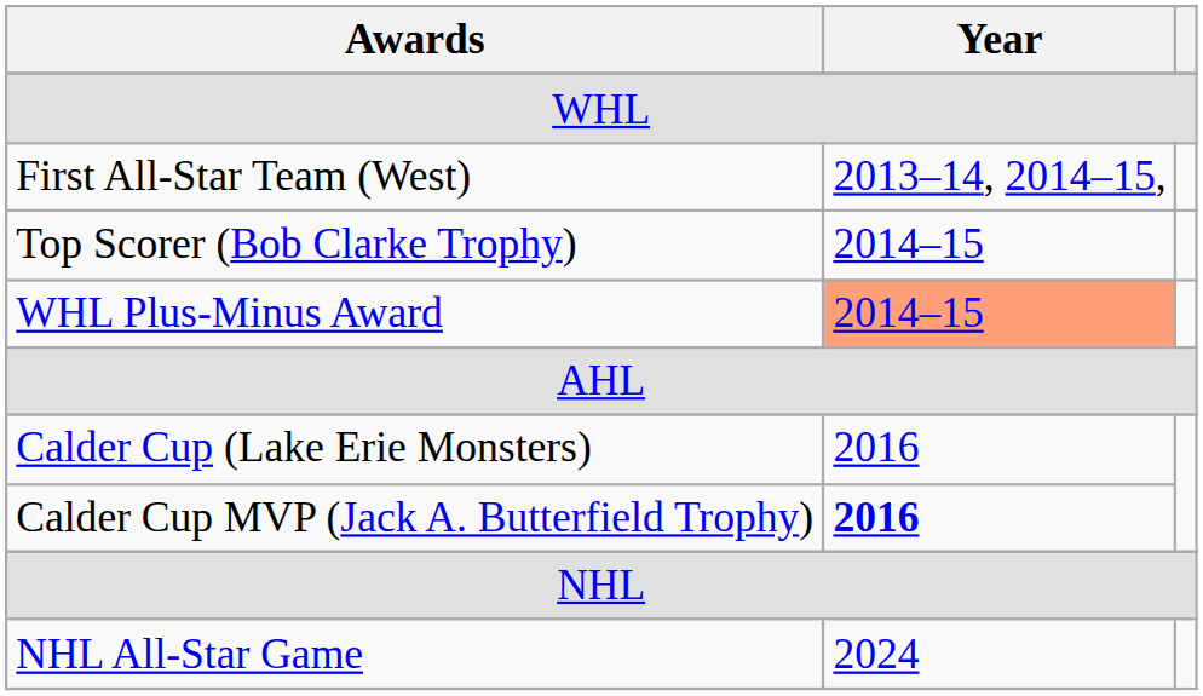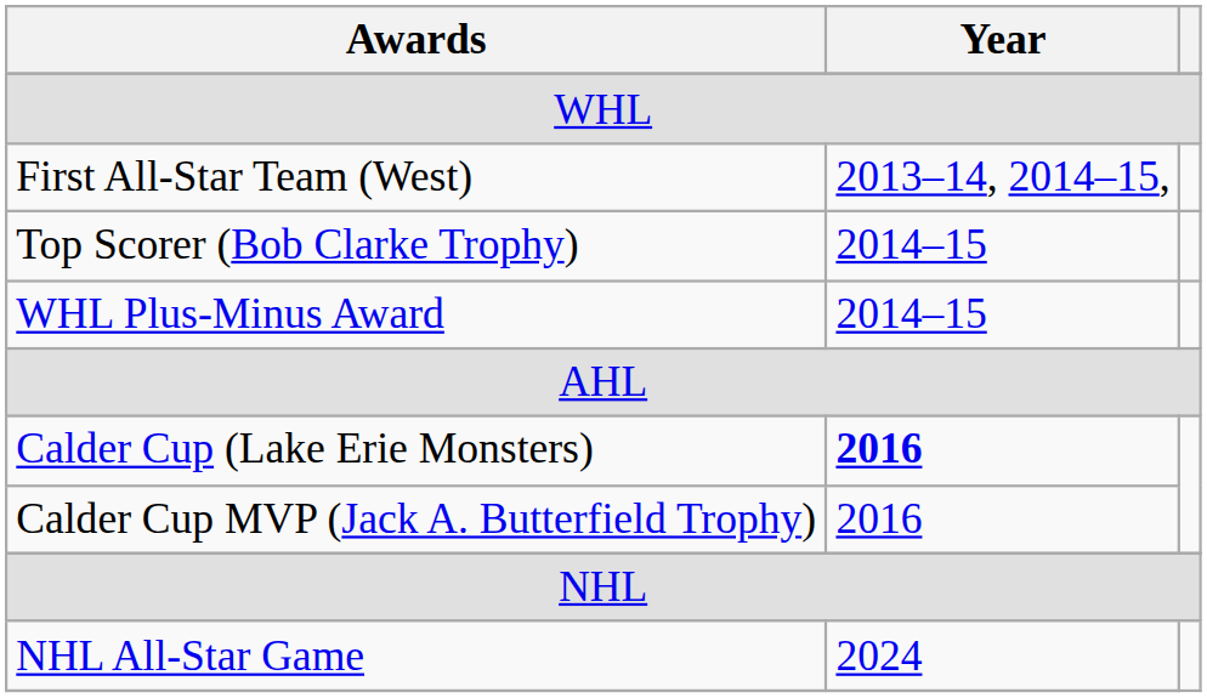WHL Plus-Minus Award | Year: lightsalmon background -> no background
Calder Cup (Lake Erie Monsters) | Year: normal -> bold
Calder Cup MVP (Jack A. Butterfield Trophy) | Year: bold -> normal
